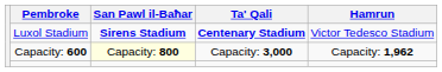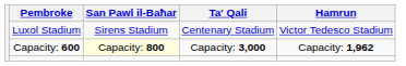Luxol Stadium | San Pawl il-Baħar: bold -> normal
Luxol Stadium | Ta' Qali: bold -> normal
